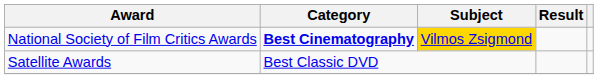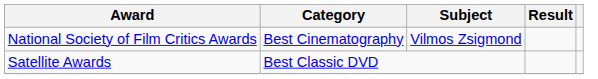National Society of Film Critics Awards | Category: bold -> normal
National Society of Film Critics Awards | Subject: gold background -> no background
